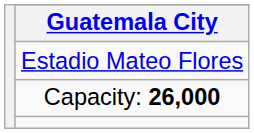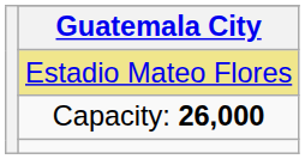Estadio Mateo Flores | Guatemala City: no background -> khaki background
